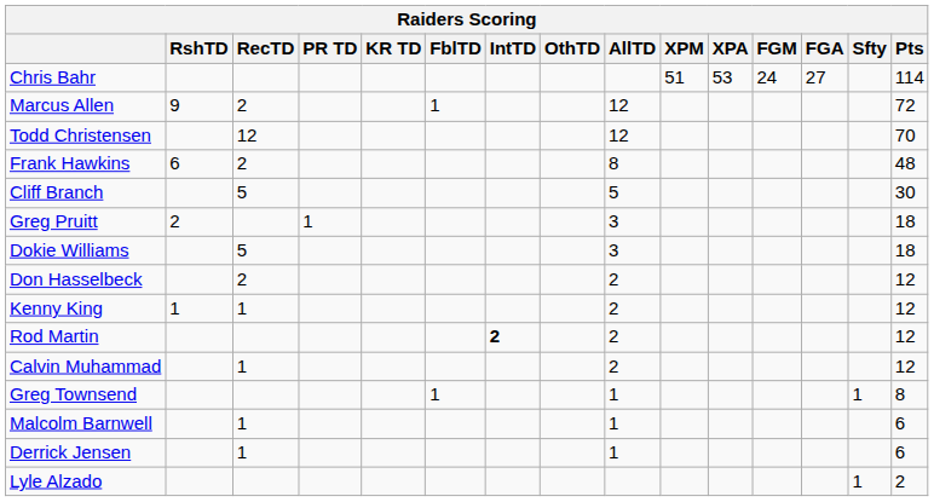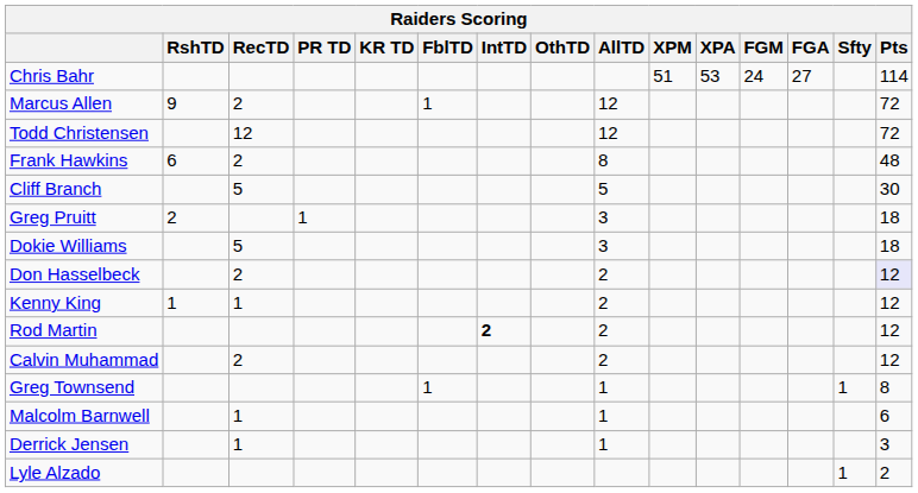Todd Christensen | Pts: 70 -> 72
Don Hasselbeck | Pts: no background -> lavender background
Calvin Muhammad | RecTD: 1 -> 2
Derrick Jensen | Pts: 6 -> 3
